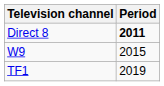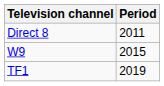Direct 8 | Period: bold -> normal
